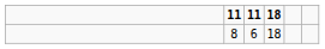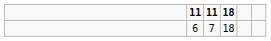row 2 | column 2: 8 -> 6
row 2 | column 3: 6 -> 7
